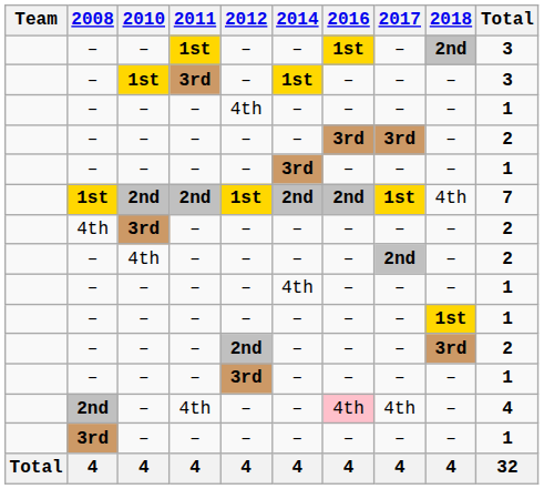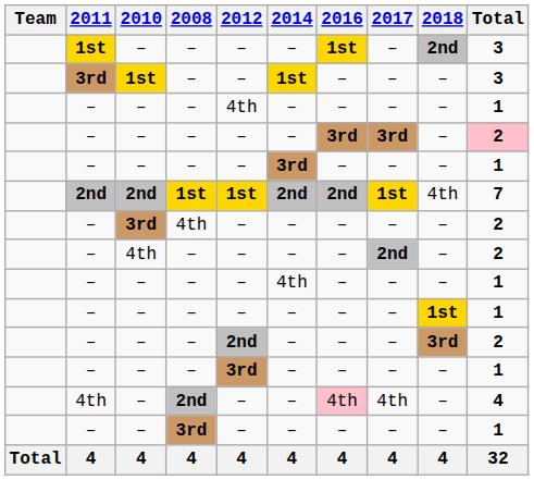columns swapped: 2008 <-> 2011
row 5 | Total: no background -> pink background
